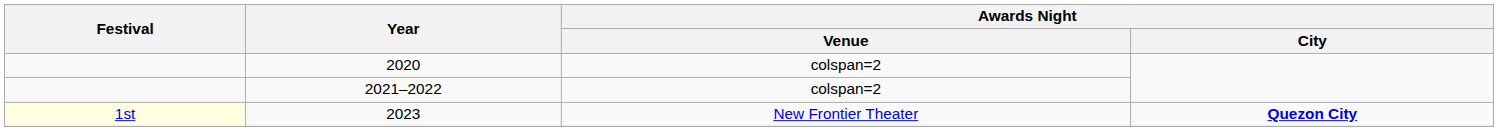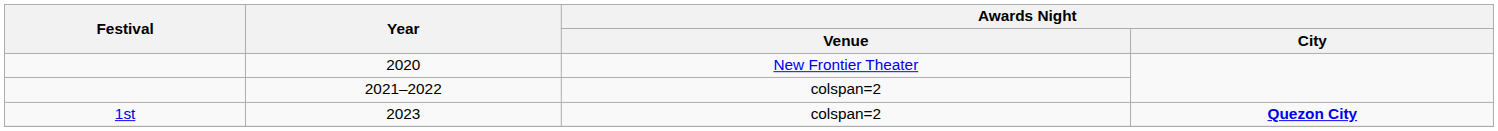2020 | Awards Night / Venue: colspan=2 -> New Frontier Theater
2023 | Festival: lightyellow background -> no background
2023 | Awards Night / Venue: New Frontier Theater -> colspan=2
